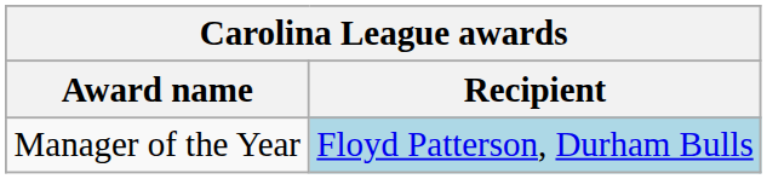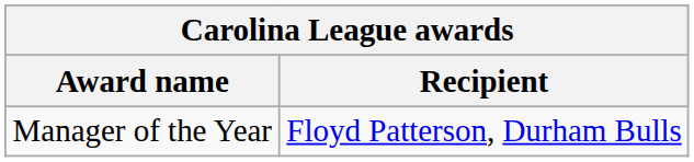Manager of the Year | Recipient: lightblue background -> no background
